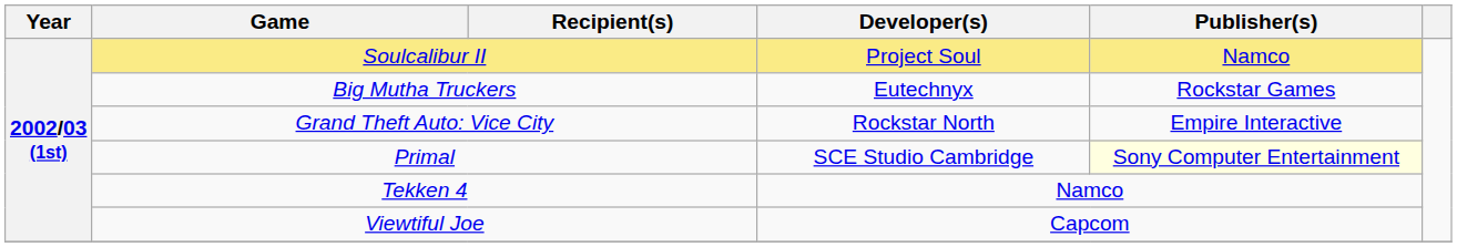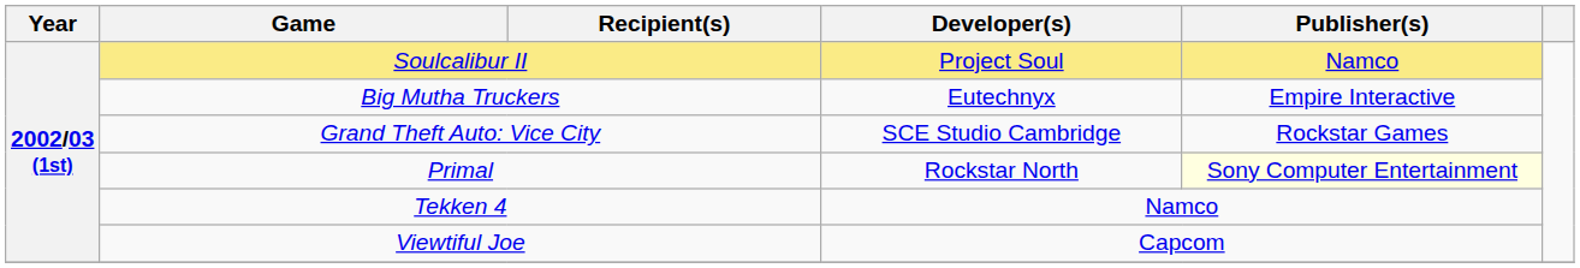Big Mutha Truckers | Publisher(s): Rockstar Games -> Empire Interactive
Grand Theft Auto: Vice City | Developer(s): Rockstar North -> SCE Studio Cambridge
Grand Theft Auto: Vice City | Publisher(s): Empire Interactive -> Rockstar Games
Primal | Developer(s): SCE Studio Cambridge -> Rockstar North
